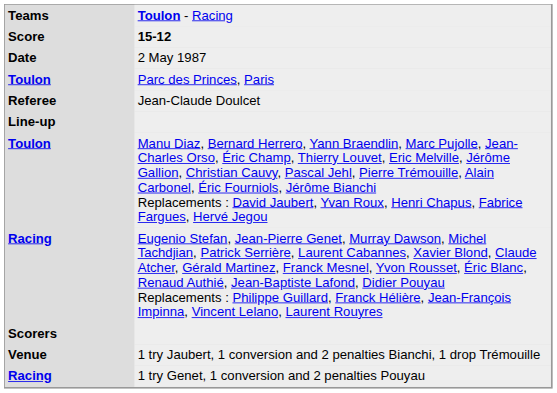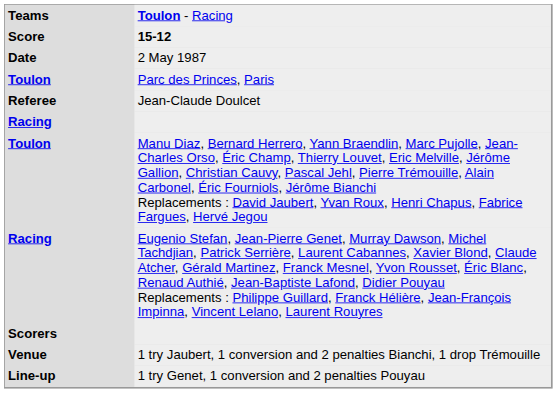row 6 | column 1: Line-up -> Racing
row 11 | column 1: Racing -> Line-up
